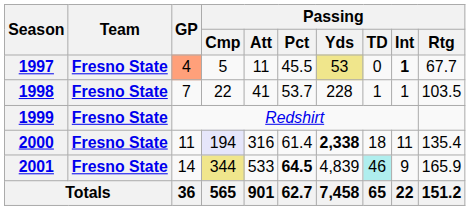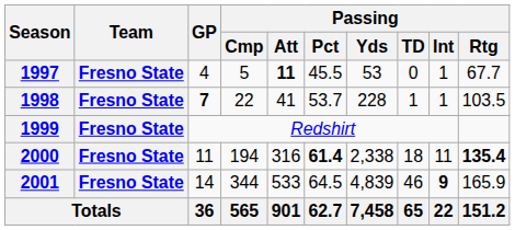1997 | GP: lightsalmon background -> no background
1997 | Passing / Att: normal -> bold
1997 | Passing / Yds: khaki background -> no background
1997 | Passing / Int: bold -> normal
1998 | GP: normal -> bold
2000 | Passing / Cmp: lavender background -> no background
2000 | Passing / Pct: normal -> bold
2000 | Passing / Yds: bold -> normal
2000 | Passing / Rtg: normal -> bold
2001 | Passing / Cmp: khaki background -> no background
2001 | Passing / Pct: bold -> normal
2001 | Passing / TD: paleturquoise background -> no background
2001 | Passing / Int: normal -> bold
